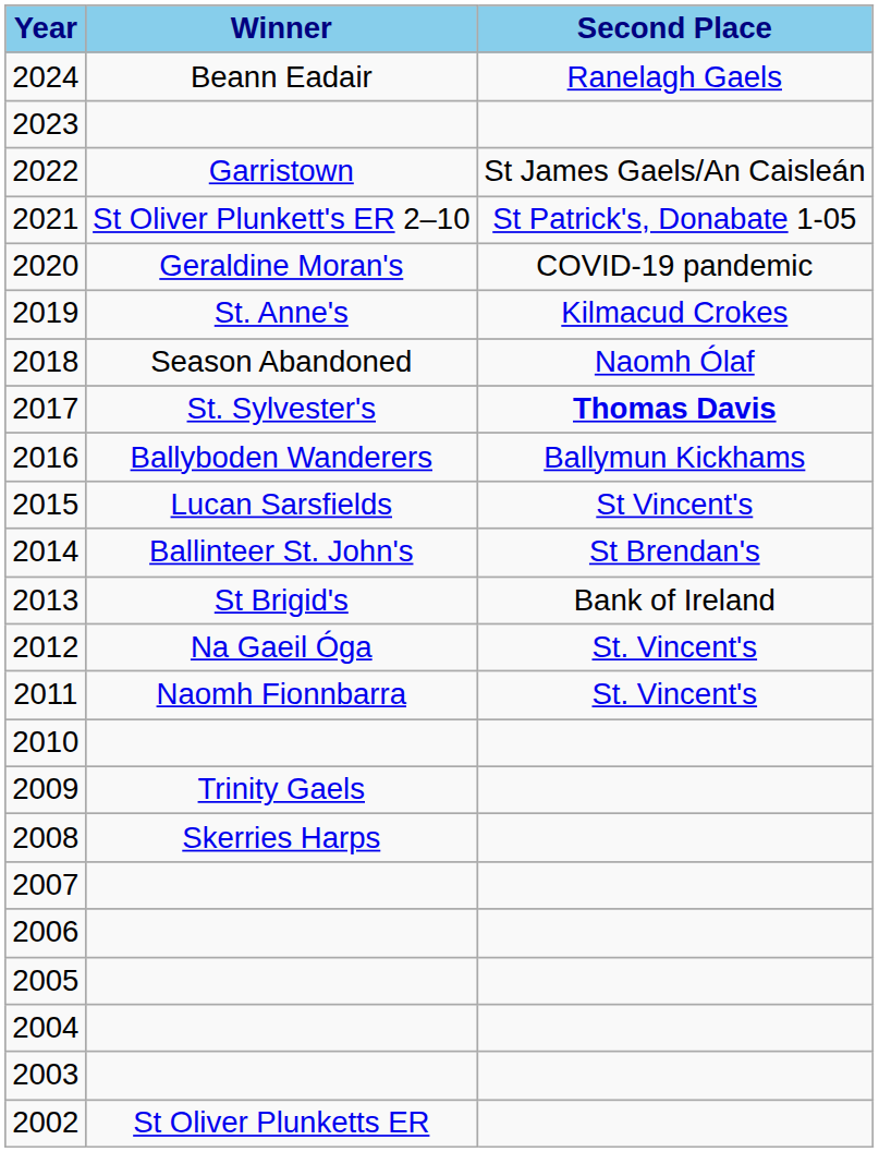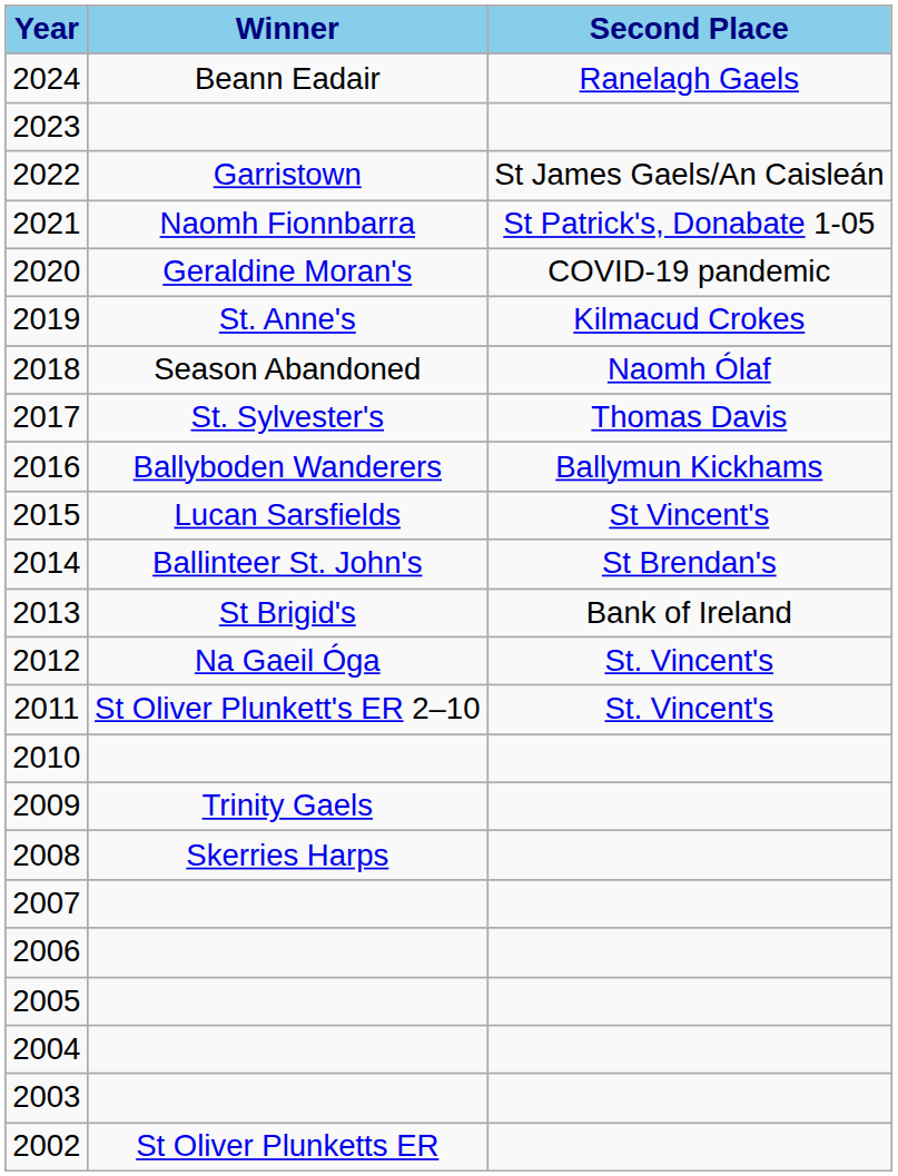2021 | Winner: St Oliver Plunkett's ER 2–10 -> Naomh Fionnbarra
2017 | Second Place: bold -> normal
2011 | Winner: Naomh Fionnbarra -> St Oliver Plunkett's ER 2–10
